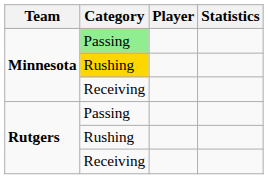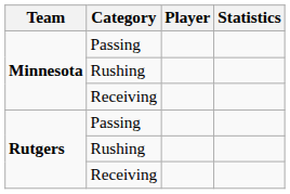Minnesota / Passing | Category: lightgreen background -> no background
Minnesota / Rushing | Category: gold background -> no background
